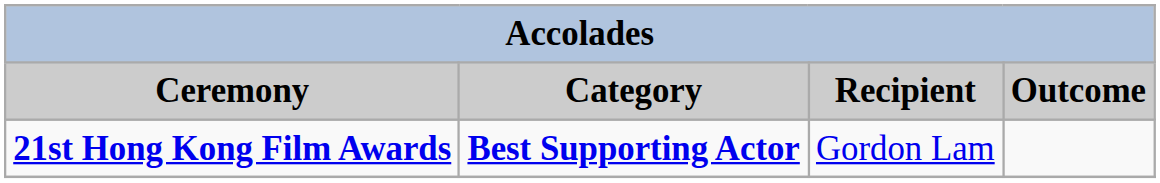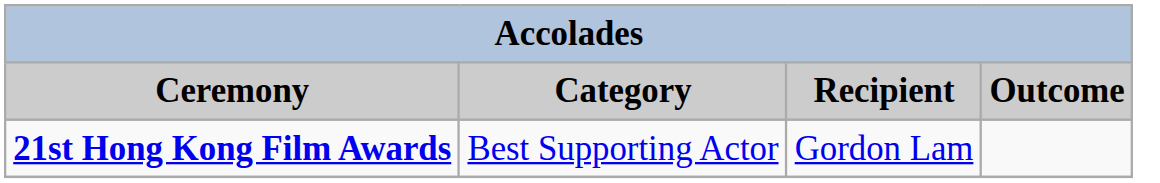21st Hong Kong Film Awards | Category: bold -> normal
